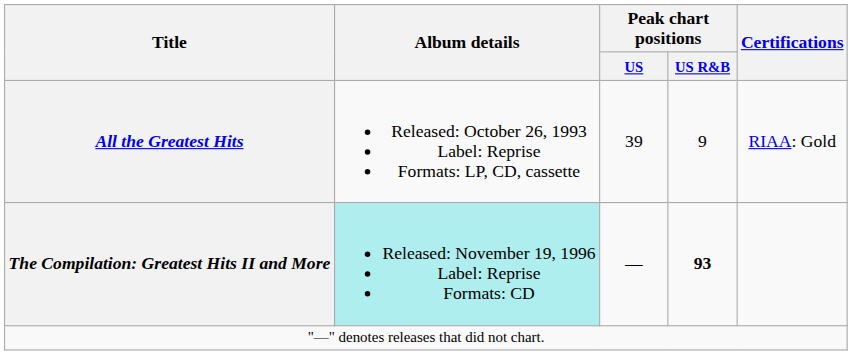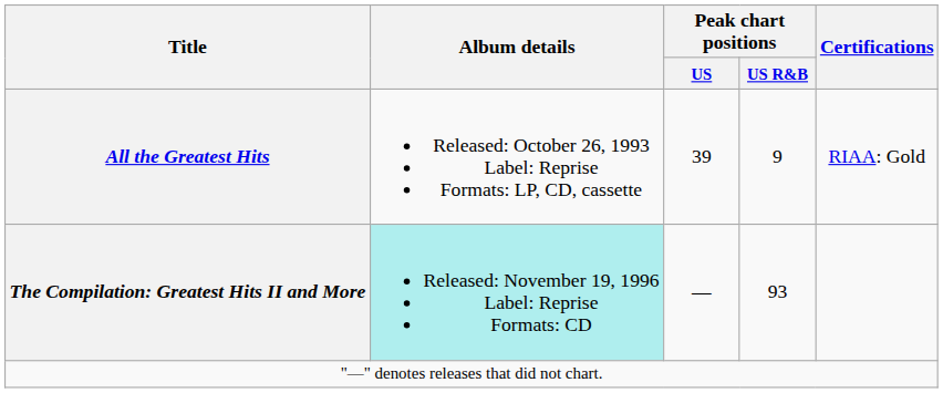The Compilation: Greatest Hits II and More | Peak chart positions / US R&B: bold -> normal
